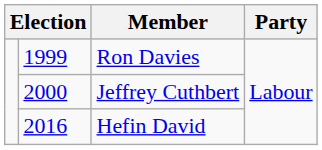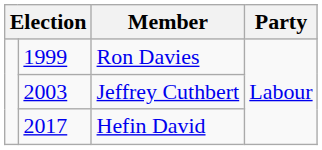Jeffrey Cuthbert | column 2: 2000 -> 2003
Hefin David | column 2: 2016 -> 2017
